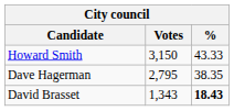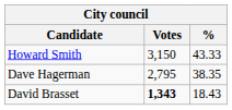David Brasset | Votes: normal -> bold
David Brasset | %: bold -> normal
